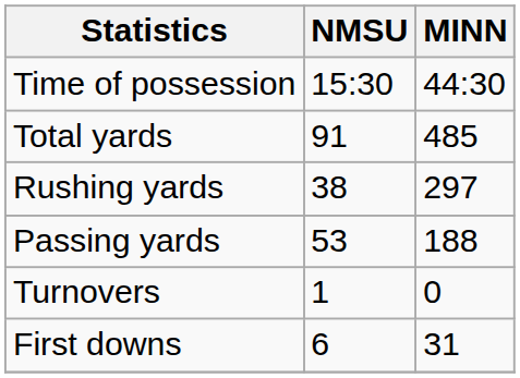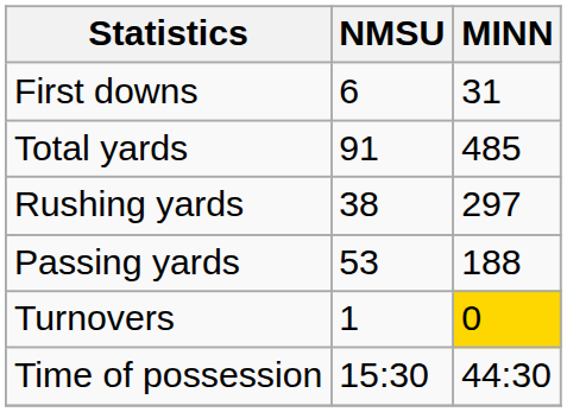rows swapped: First downs <-> Time of possession
Turnovers | MINN: no background -> gold background
